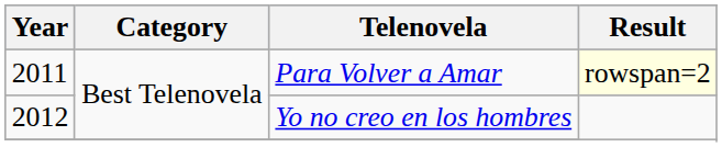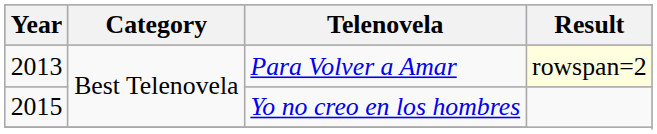Para Volver a Amar | Year: 2011 -> 2013
Yo no creo en los hombres | Year: 2012 -> 2015
